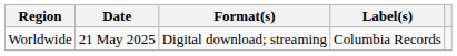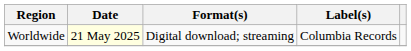Worldwide | Date: no background -> lightyellow background
